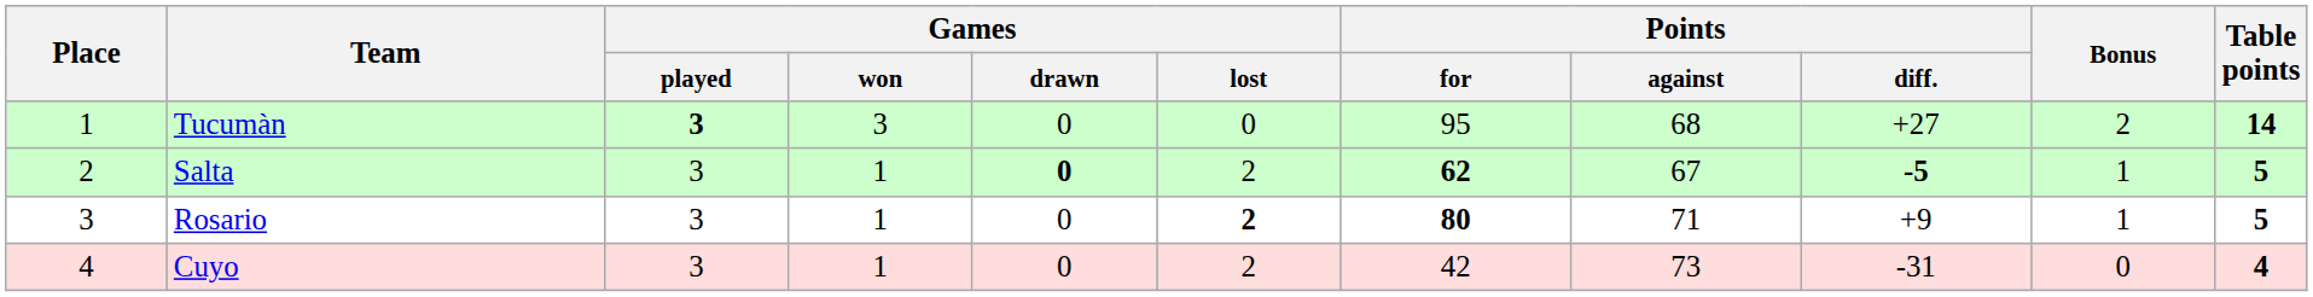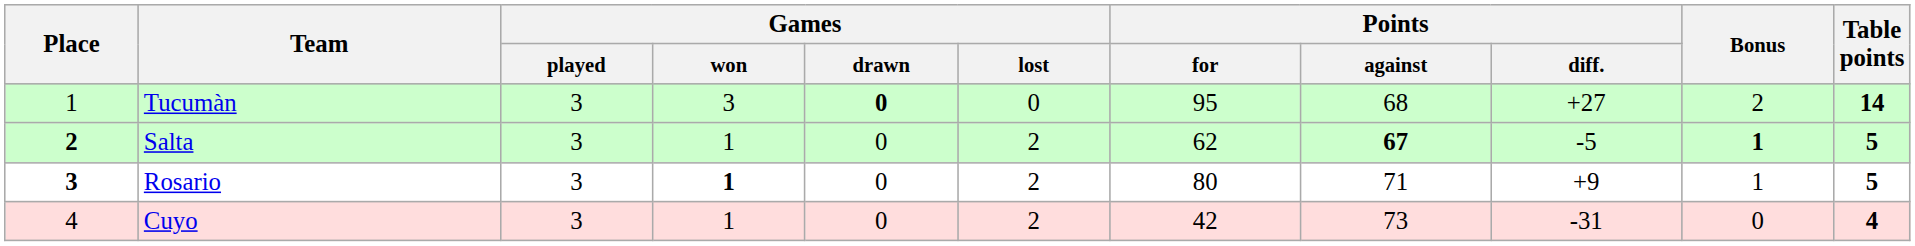Tucumàn | Games / played: bold -> normal
Tucumàn | Games / drawn: normal -> bold
Salta | Place: normal -> bold
Salta | Games / drawn: bold -> normal
Salta | Points / for: bold -> normal
Salta | Points / against: normal -> bold
Salta | Points / diff.: bold -> normal
Salta | Bonus: normal -> bold
Rosario | Place: normal -> bold
Rosario | Games / won: normal -> bold
Rosario | Games / lost: bold -> normal
Rosario | Points / for: bold -> normal
